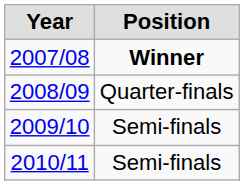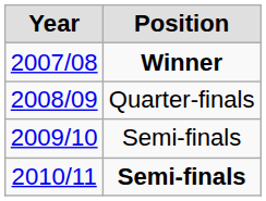2010/11 | Position: normal -> bold
